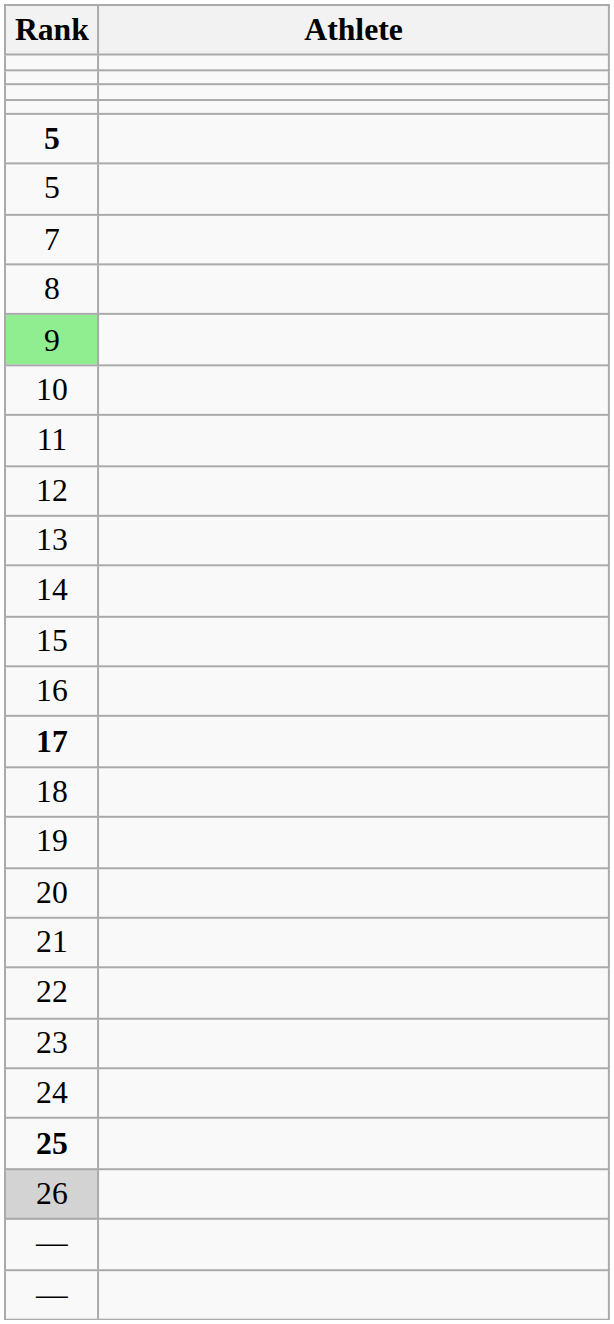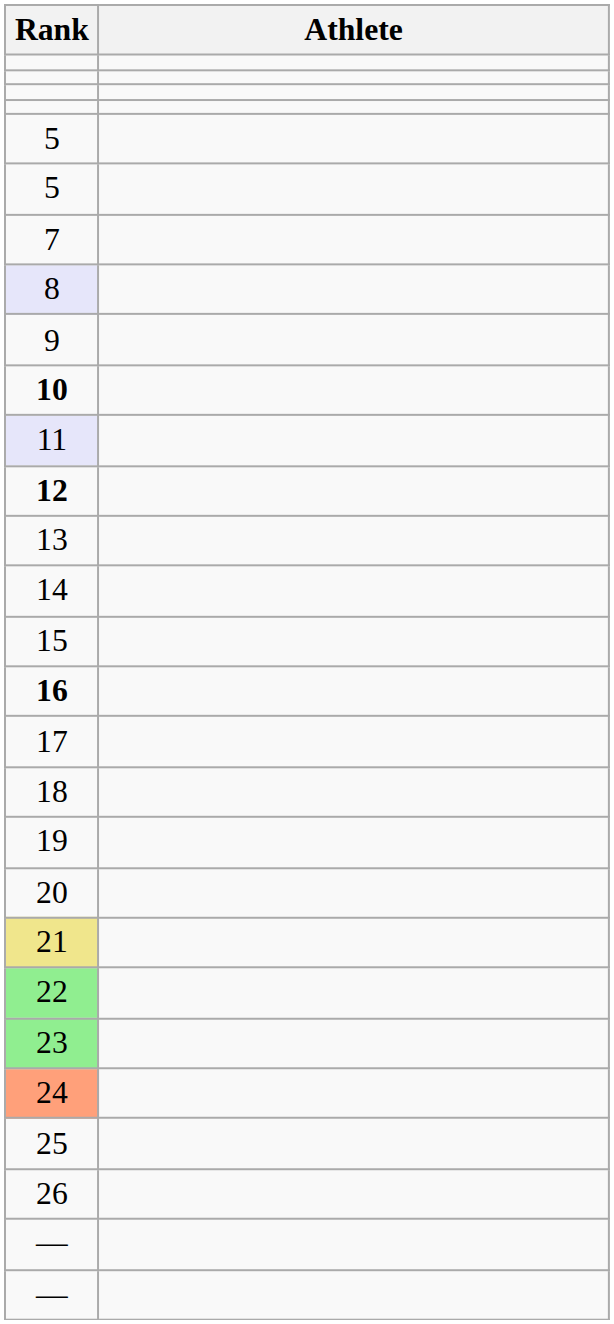row 6 | Rank: bold -> normal
row 9 | Rank: no background -> lavender background
row 10 | Rank: lightgreen background -> no background
row 11 | Rank: normal -> bold
row 12 | Rank: no background -> lavender background
row 13 | Rank: normal -> bold
row 17 | Rank: normal -> bold
row 18 | Rank: bold -> normal
row 22 | Rank: no background -> khaki background
row 23 | Rank: no background -> lightgreen background
row 24 | Rank: no background -> lightgreen background
row 25 | Rank: no background -> lightsalmon background
row 26 | Rank: bold -> normal
row 27 | Rank: lightgrey background -> no background
